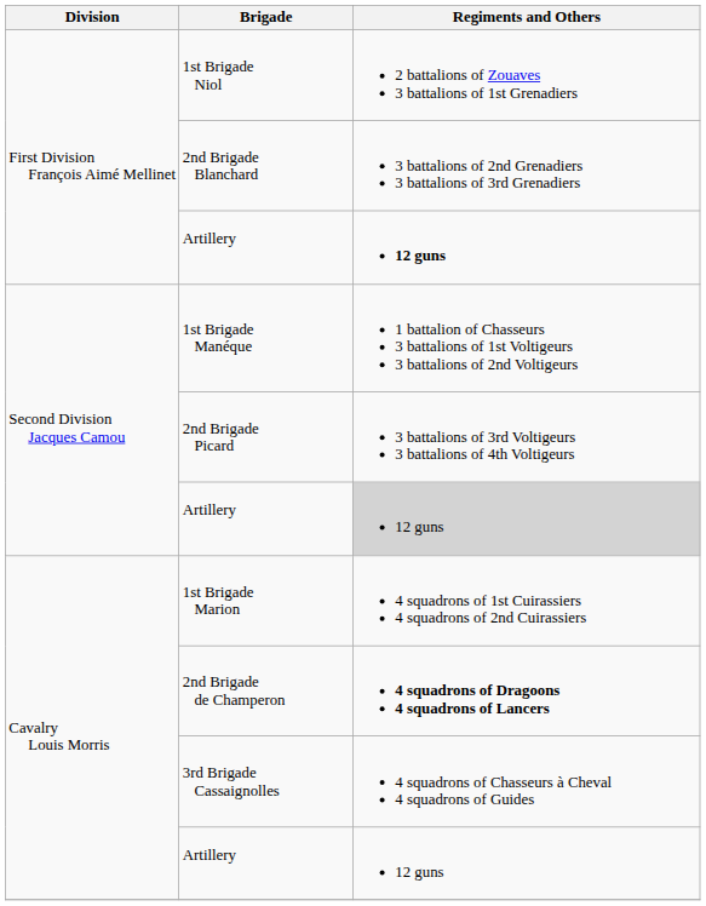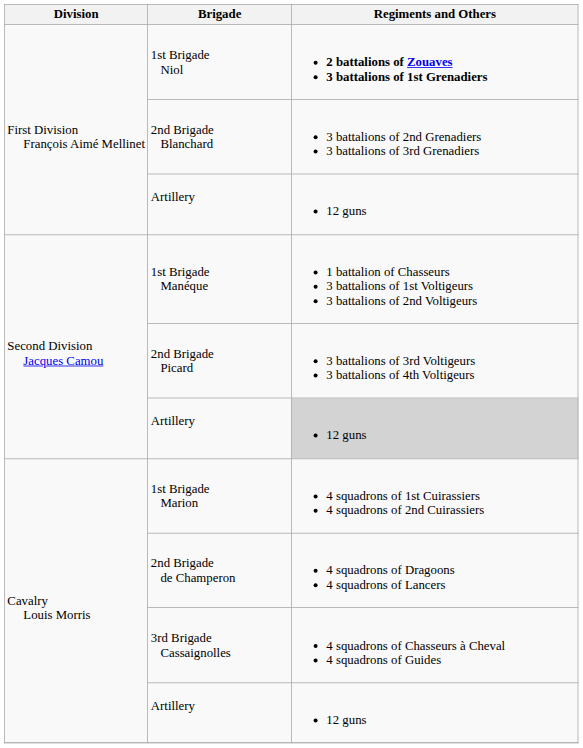1st Brigade Niol | Regiments and Others: normal -> bold
First Division François Aimé Mellinet / Artillery | Regiments and Others: bold -> normal
2nd Brigade de Champeron | Regiments and Others: bold -> normal
